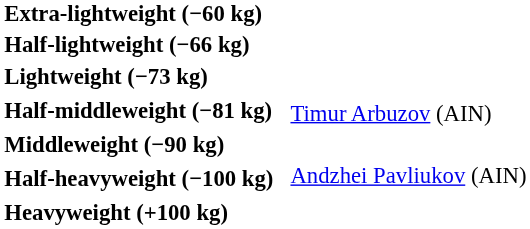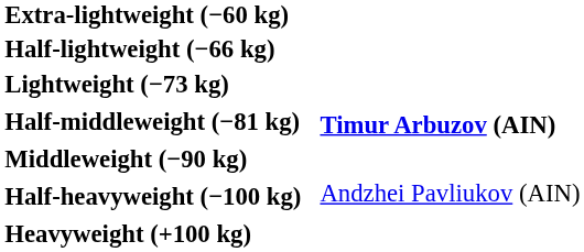Half-middleweight (−81 kg) / Timur Arbuzov (AIN) | column 2: normal -> bold
